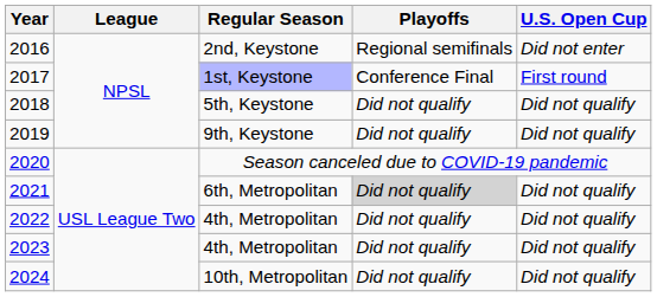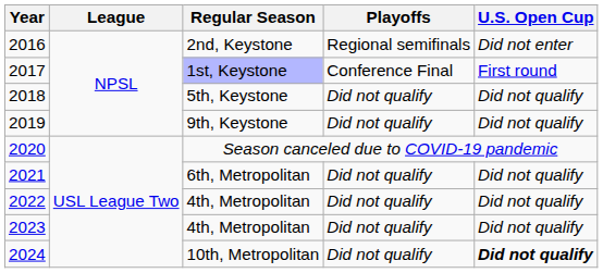2021 | Playoffs: lightgrey background -> no background
2024 | U.S. Open Cup: normal -> bold
